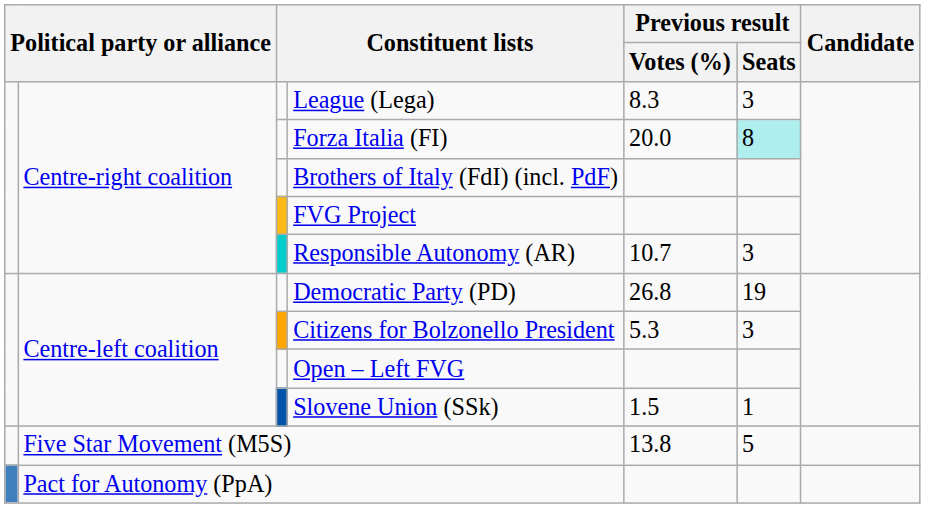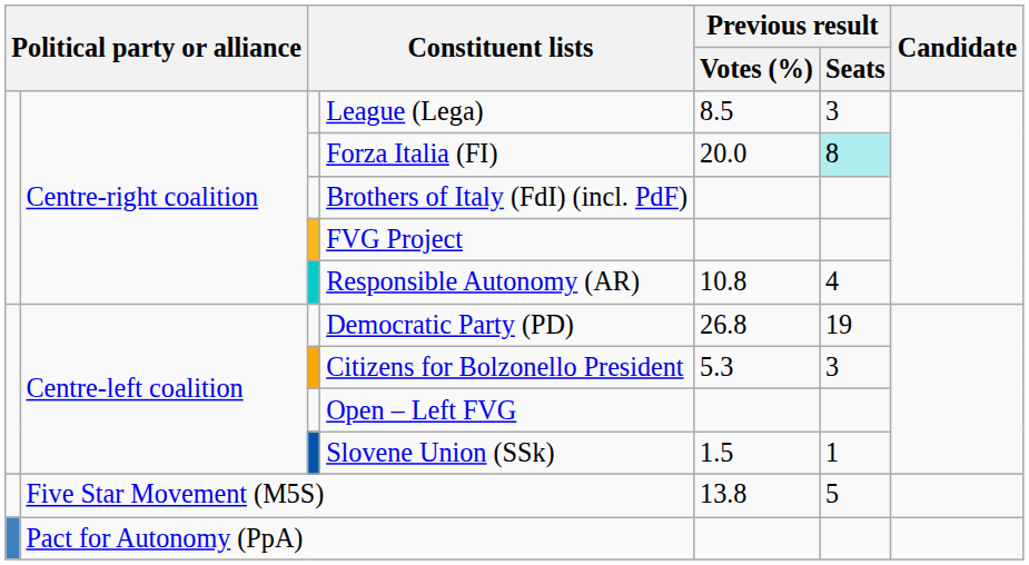League (Lega) | Previous result / Votes (%): 8.3 -> 8.5
Responsible Autonomy (AR) | Previous result / Votes (%): 10.7 -> 10.8
Responsible Autonomy (AR) | Previous result / Seats: 3 -> 4
